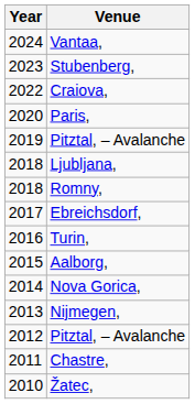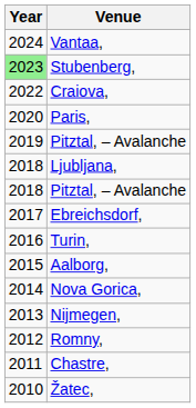row 3 | Year: no background -> lightgreen background
row 8 | Venue: Romny, -> Pitztal, – Avalanche
row 14 | Venue: Pitztal, – Avalanche -> Romny,
